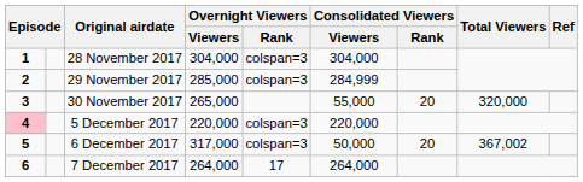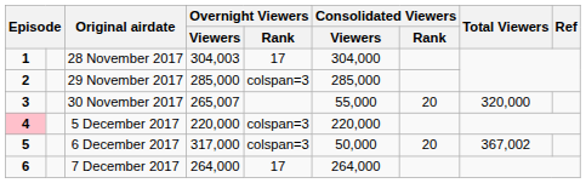28 November 2017 | Overnight Viewers / Viewers: 304,000 -> 304,003
28 November 2017 | Overnight Viewers / Rank: colspan=3 -> 17
29 November 2017 | Consolidated Viewers / Viewers: 284,999 -> 285,000
30 November 2017 | Overnight Viewers / Viewers: 265,000 -> 265,007
